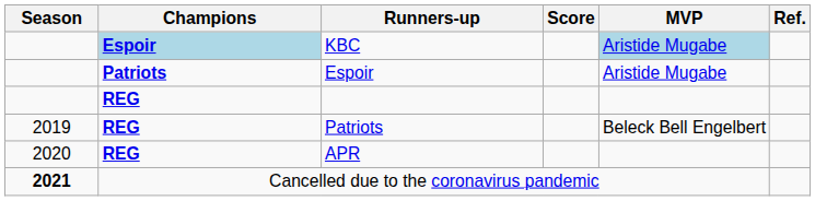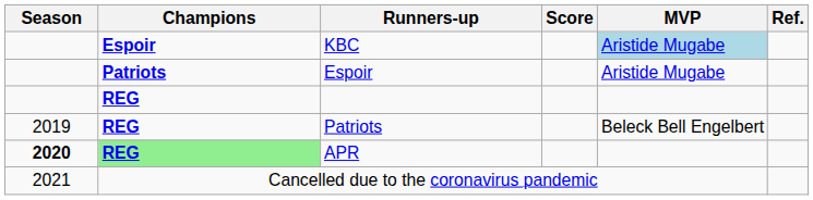KBC | Champions: lightblue background -> no background
APR | Season: normal -> bold
APR | Champions: no background -> lightgreen background
Cancelled due to the coronavirus pandemic | Season: bold -> normal
